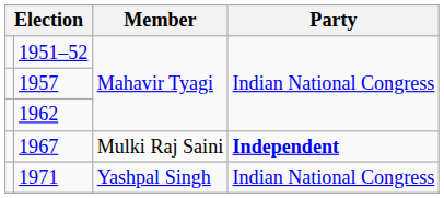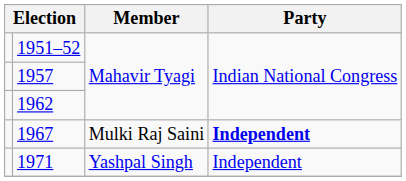1971 | Party: Indian National Congress -> Independent
